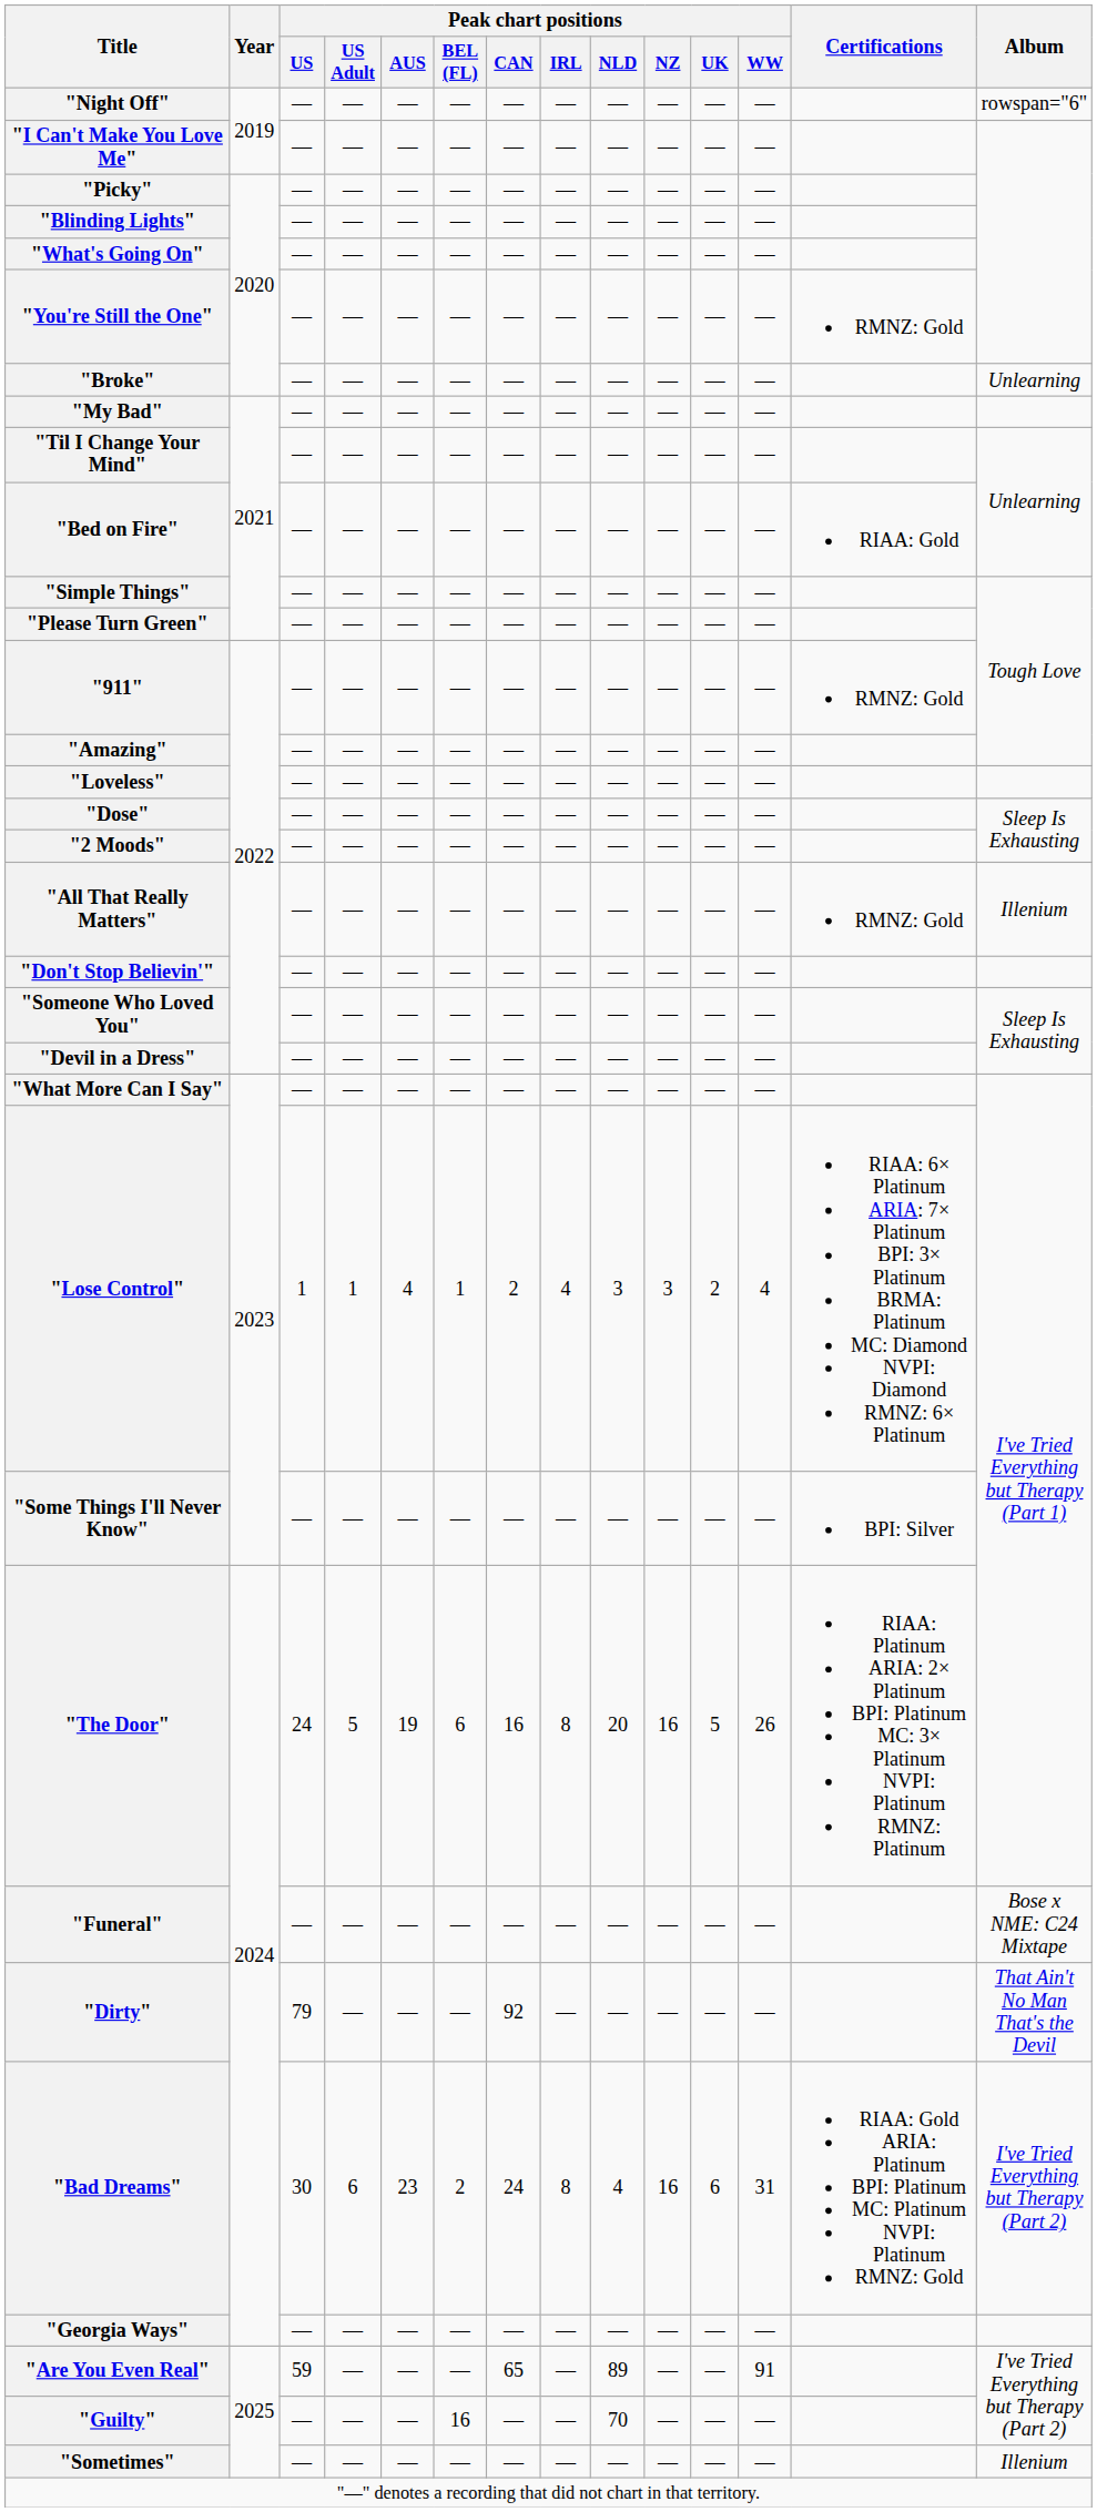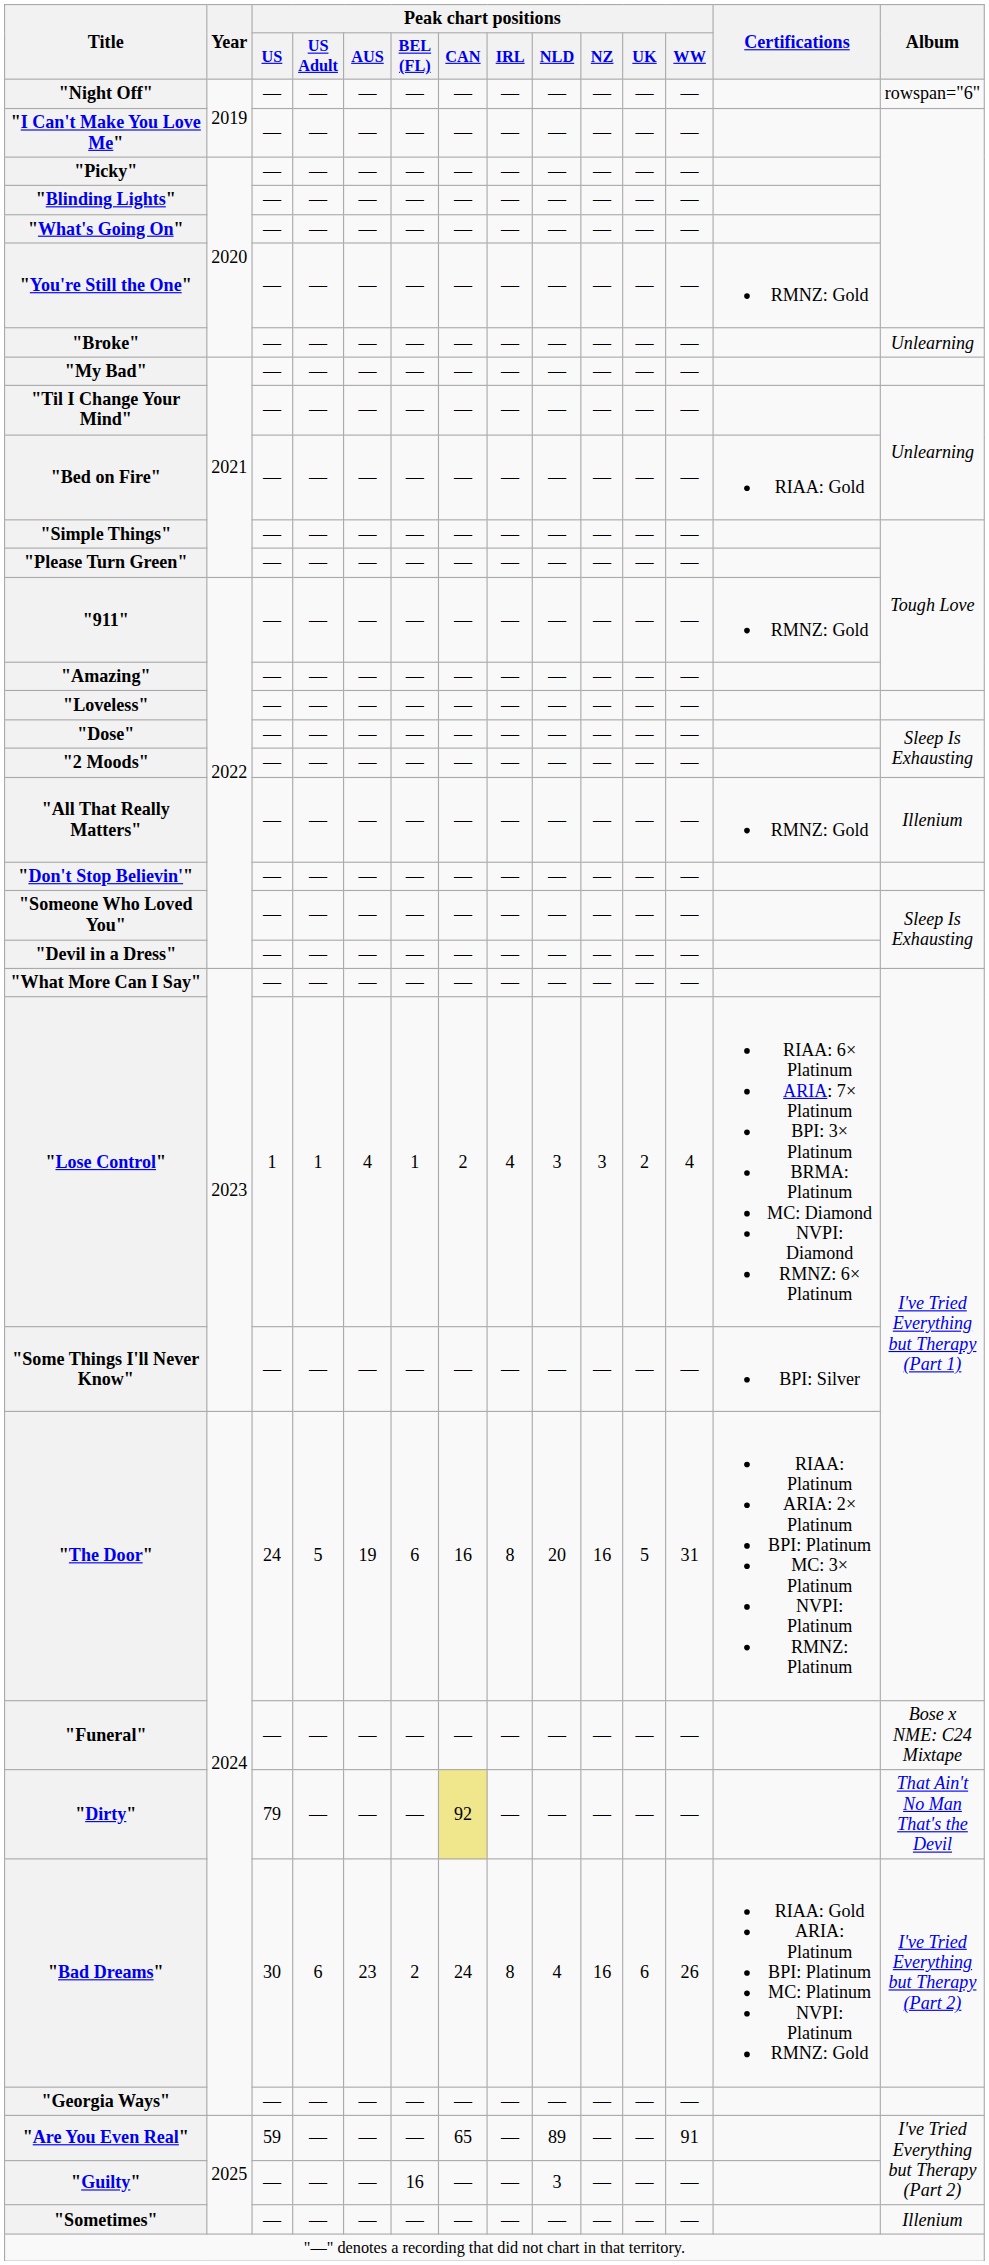"The Door" | Peak chart positions / WW: 26 -> 31
"Dirty" | Peak chart positions / CAN: no background -> khaki background
"Bad Dreams" | Peak chart positions / WW: 31 -> 26
"Guilty" | Peak chart positions / NLD: 70 -> 3
